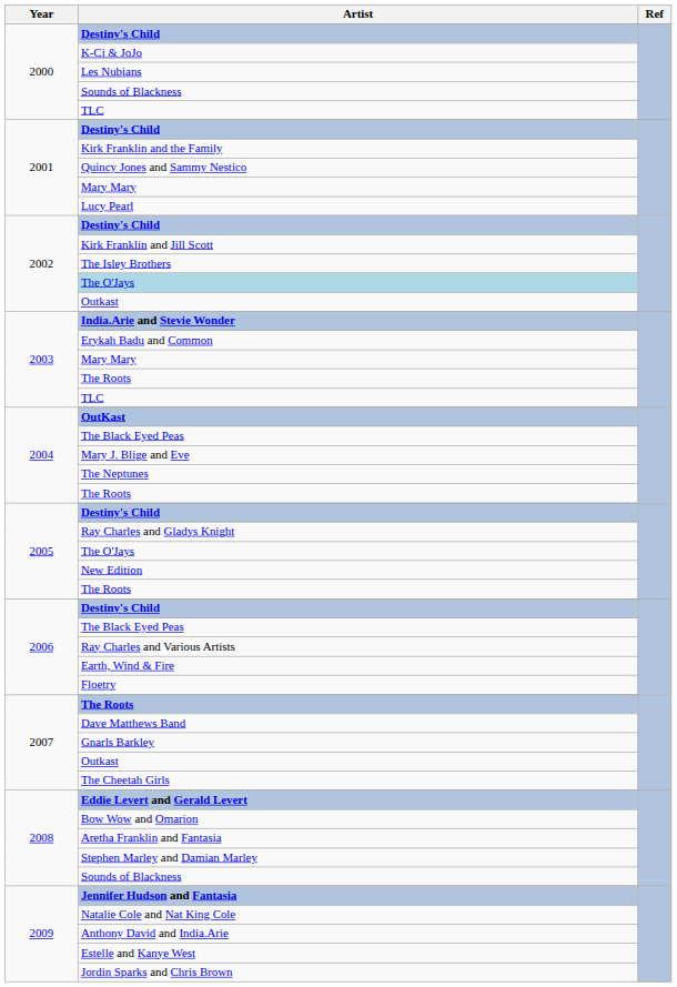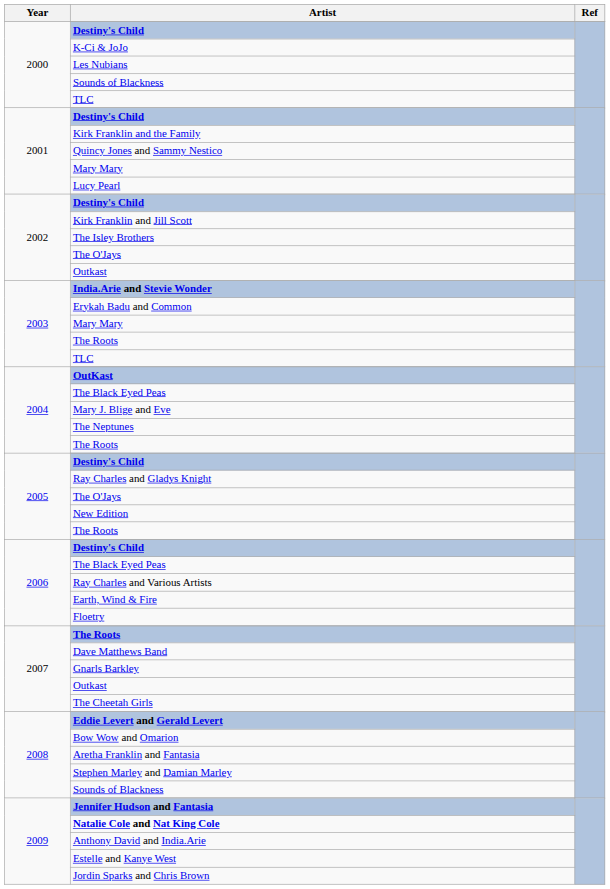2002 / The O'Jays | Artist: lightblue background -> no background
Natalie Cole and Nat King Cole | Artist: normal -> bold
